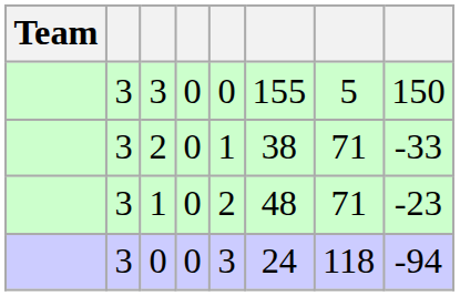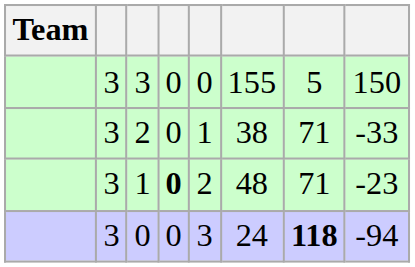row 4 | column 4: normal -> bold
row 5 | column 7: normal -> bold
